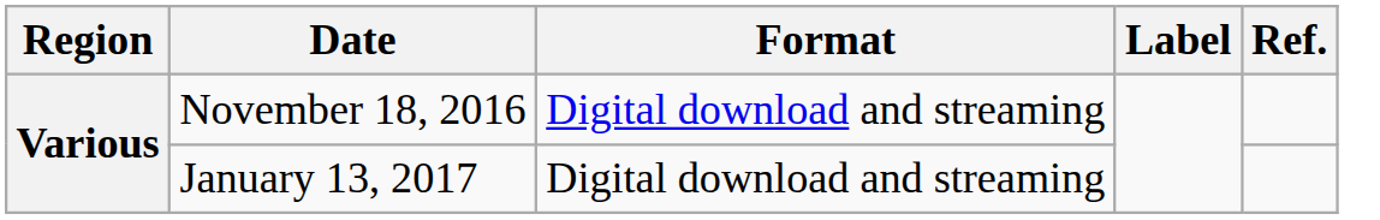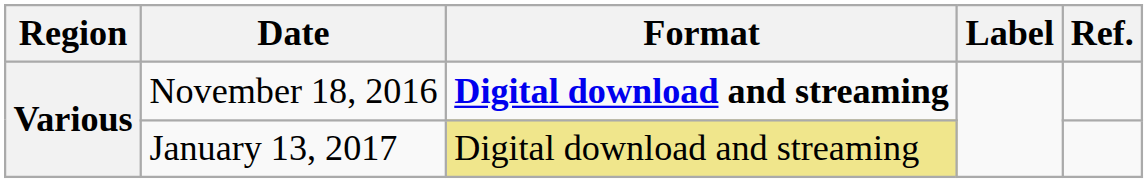November 18, 2016 | Format: normal -> bold
January 13, 2017 | Format: no background -> khaki background
